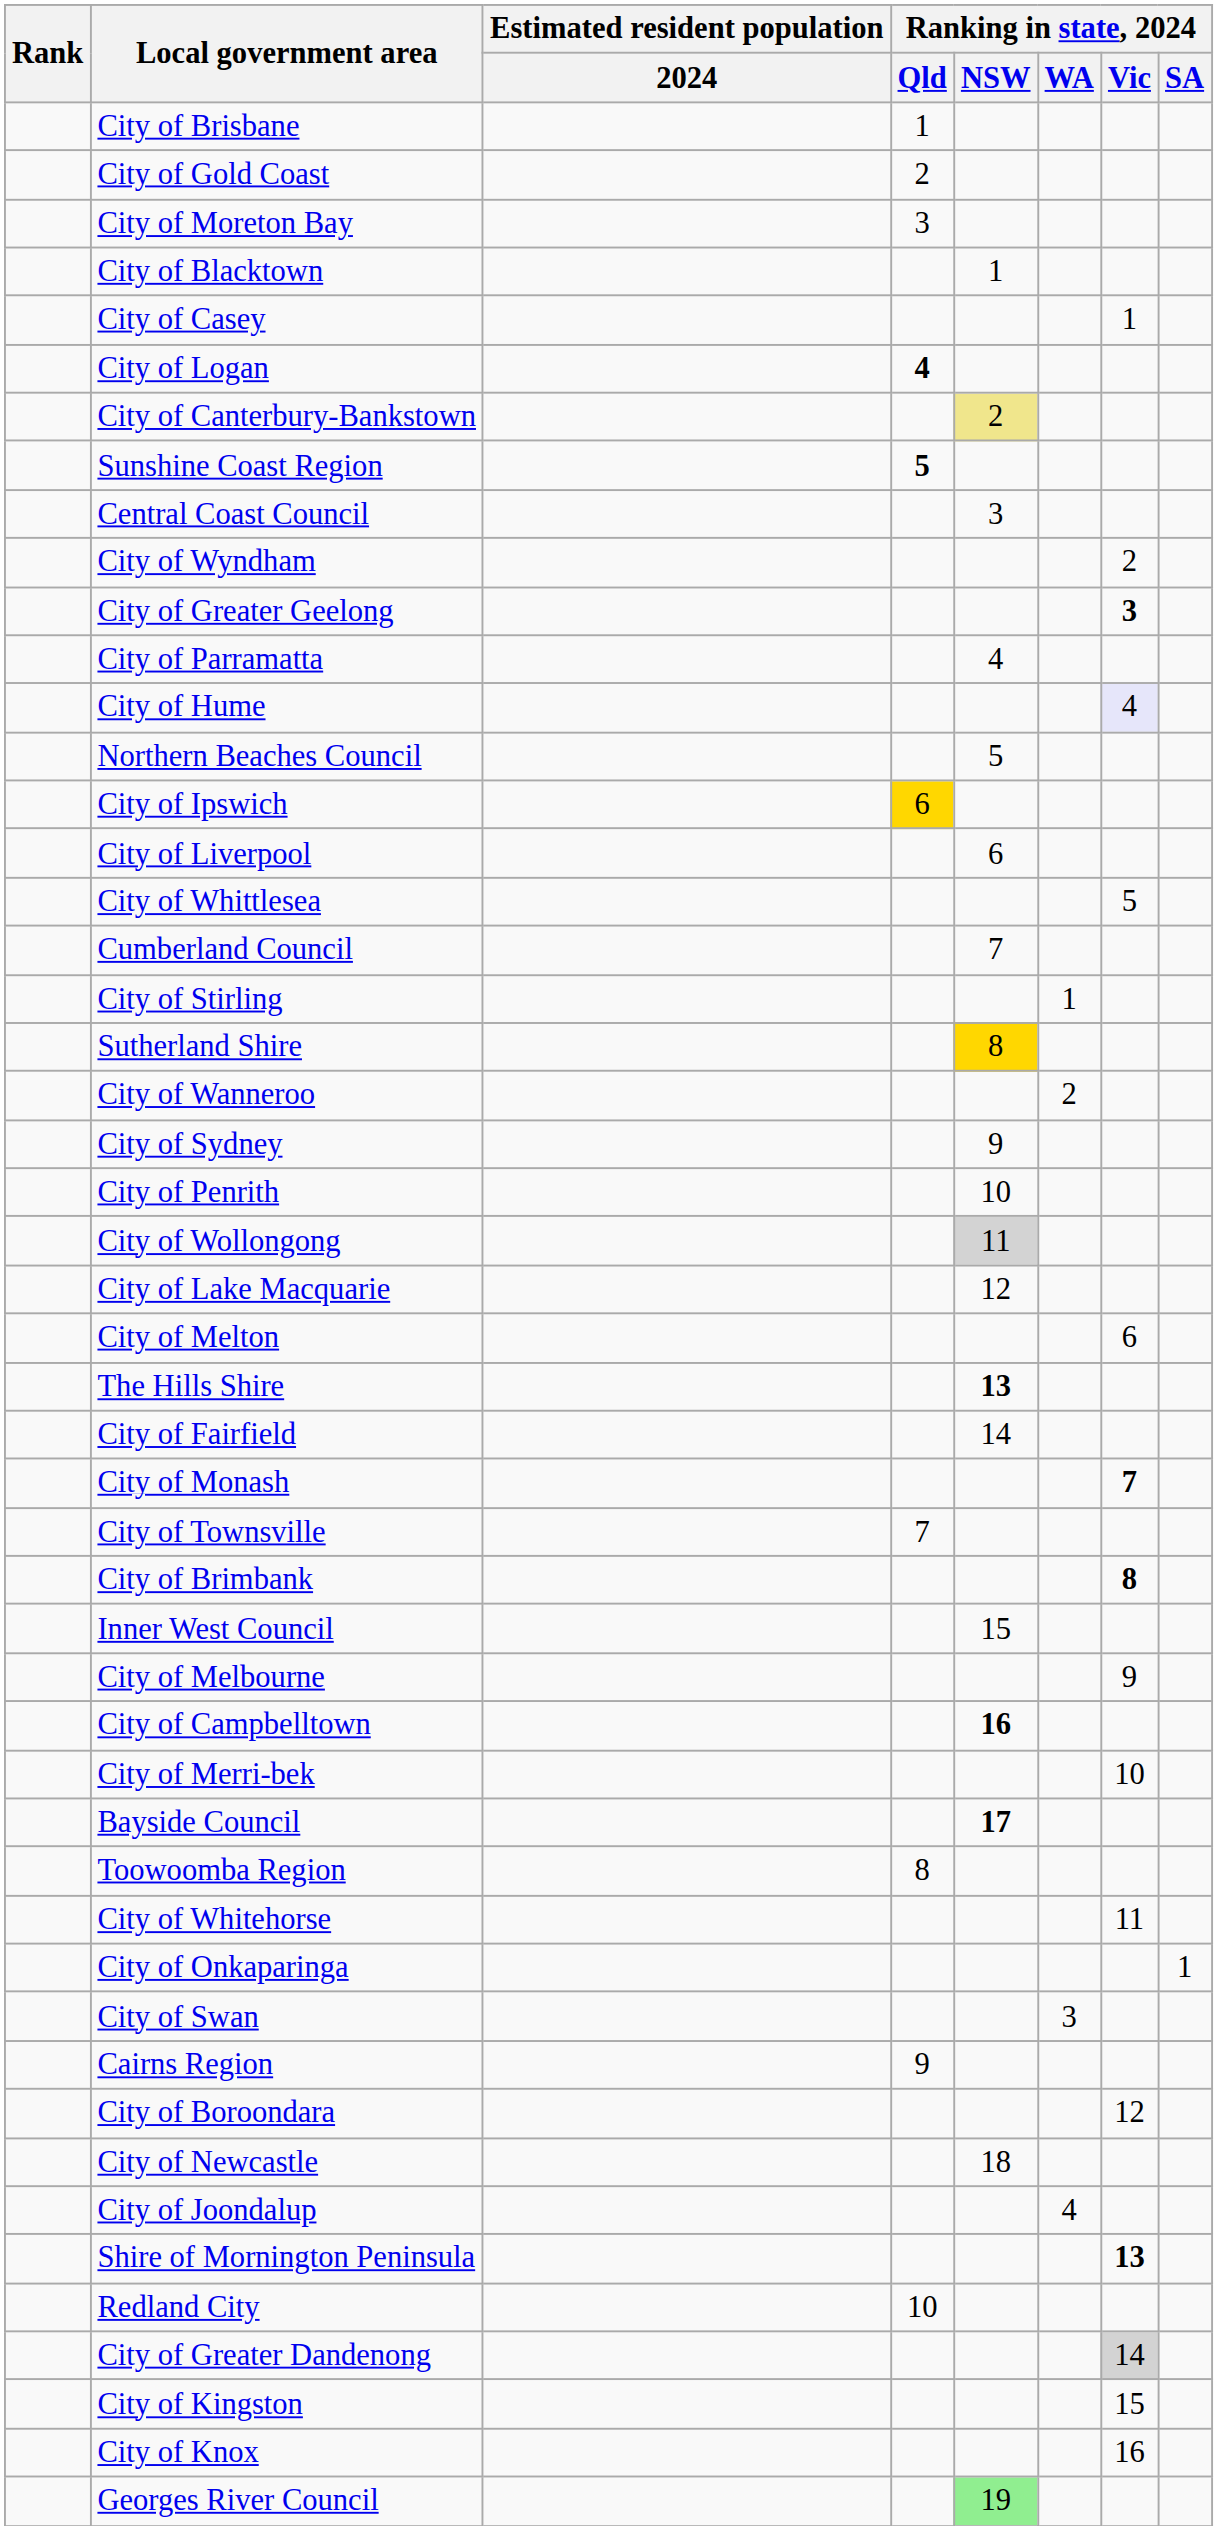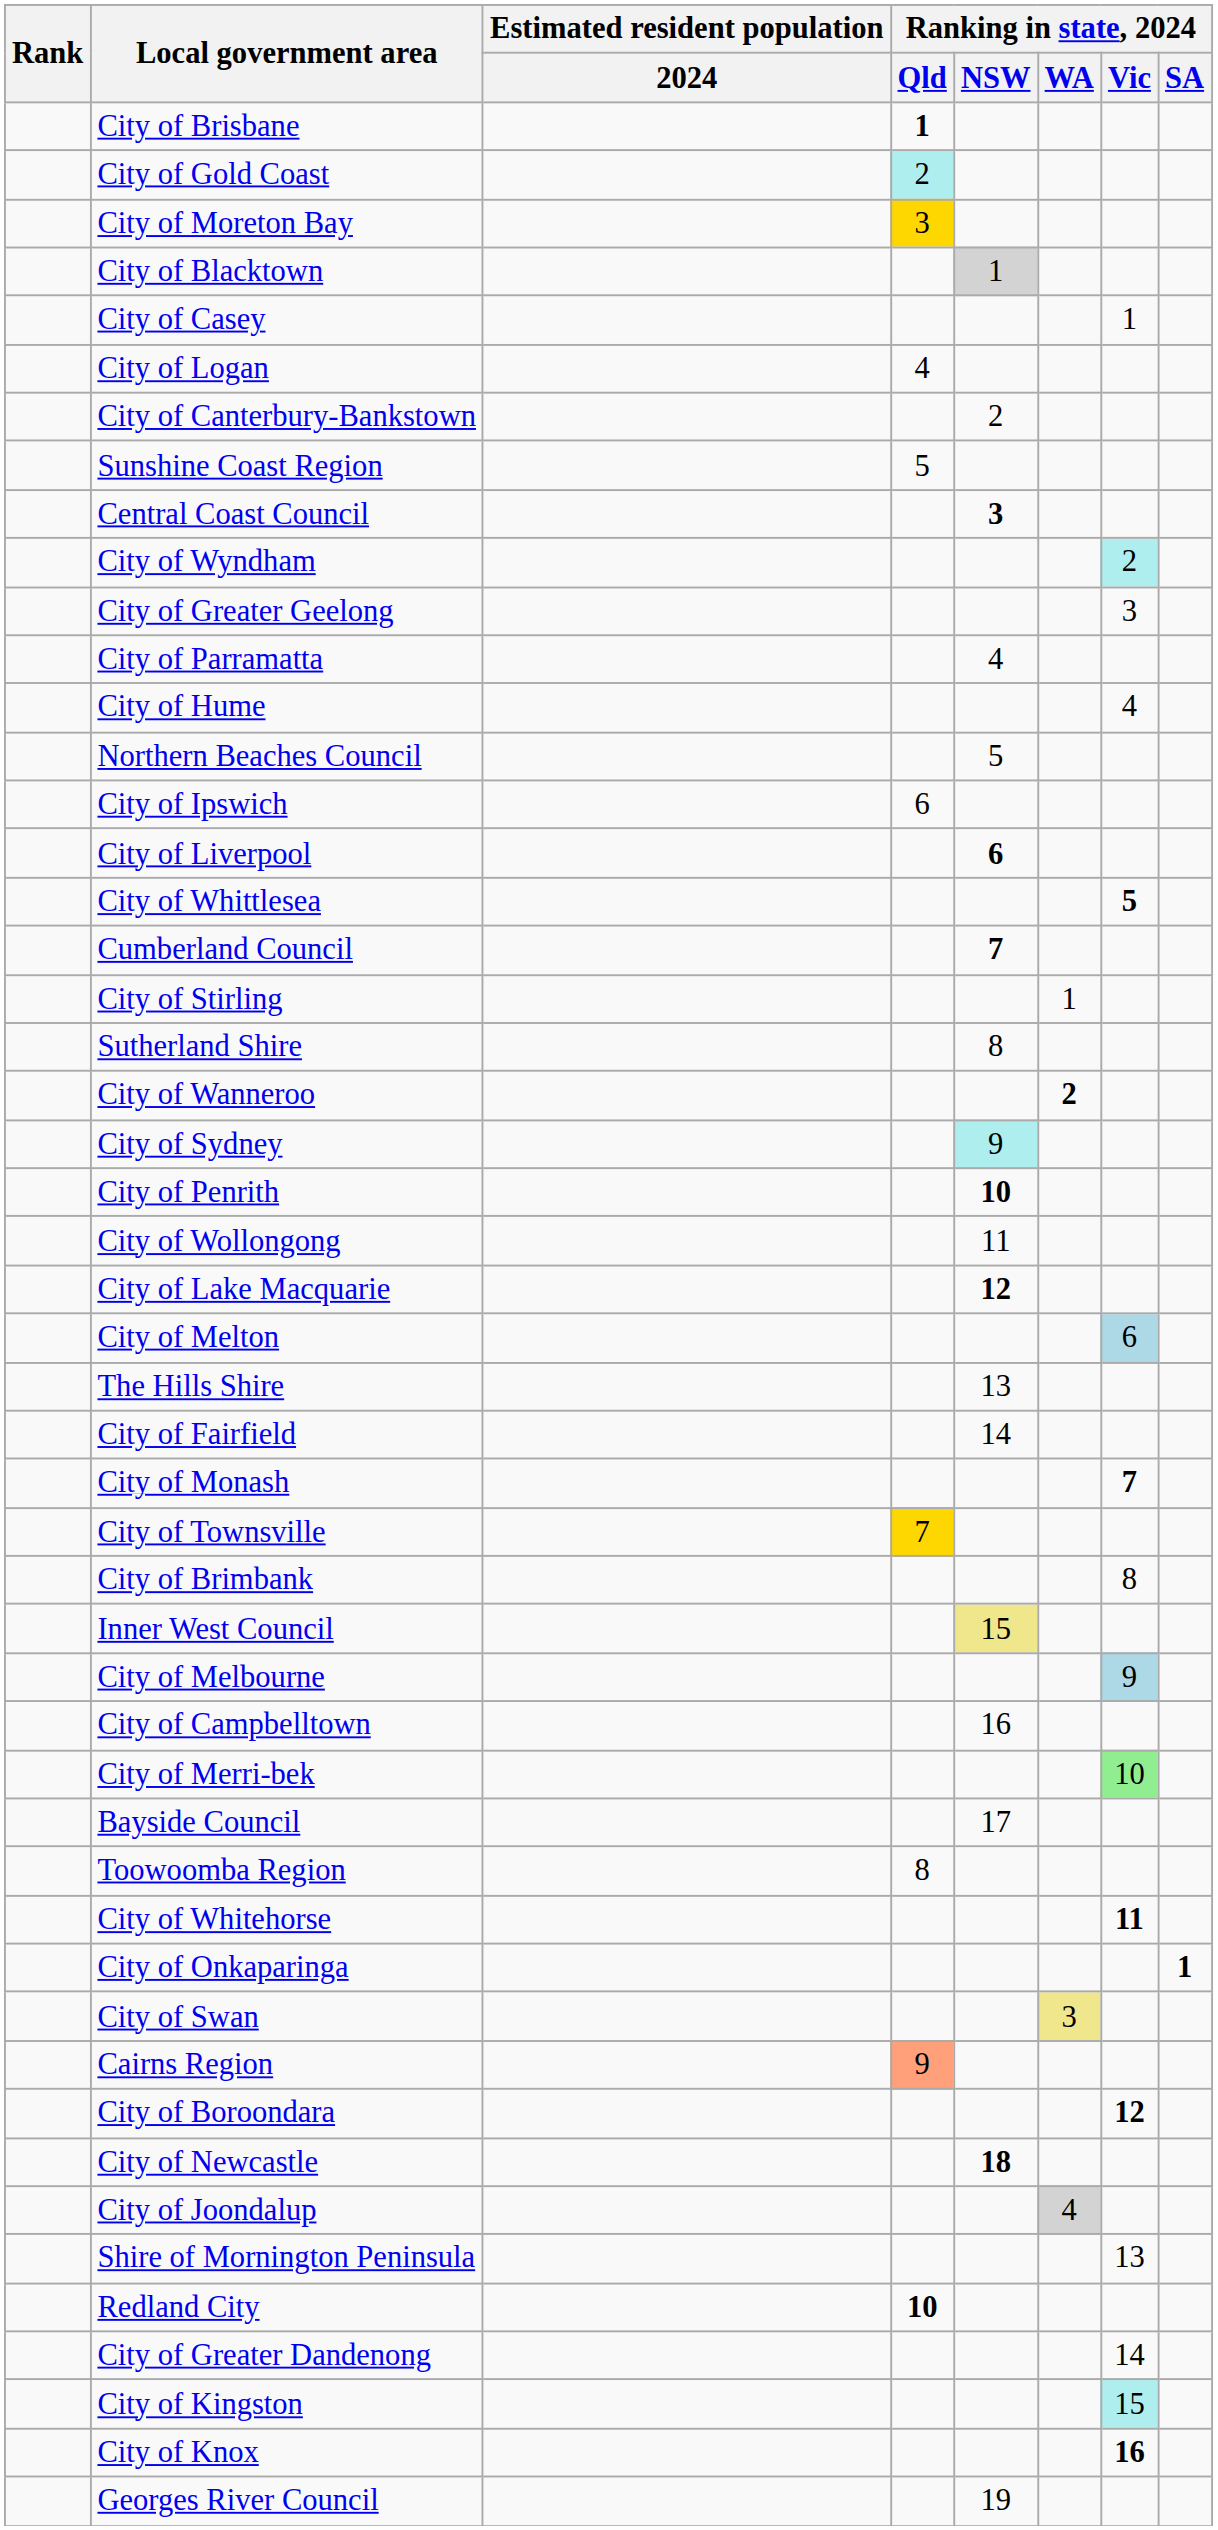City of Brisbane | Ranking in state, 2024 / Qld: normal -> bold
City of Gold Coast | Ranking in state, 2024 / Qld: no background -> paleturquoise background
City of Moreton Bay | Ranking in state, 2024 / Qld: no background -> gold background
City of Blacktown | Ranking in state, 2024 / NSW: no background -> lightgrey background
City of Logan | Ranking in state, 2024 / Qld: bold -> normal
City of Canterbury-Bankstown | Ranking in state, 2024 / NSW: khaki background -> no background
Sunshine Coast Region | Ranking in state, 2024 / Qld: bold -> normal
Central Coast Council | Ranking in state, 2024 / NSW: normal -> bold
City of Wyndham | Ranking in state, 2024 / Vic: no background -> paleturquoise background
City of Greater Geelong | Ranking in state, 2024 / Vic: bold -> normal
City of Hume | Ranking in state, 2024 / Vic: lavender background -> no background
City of Ipswich | Ranking in state, 2024 / Qld: gold background -> no background
City of Liverpool | Ranking in state, 2024 / NSW: normal -> bold
City of Whittlesea | Ranking in state, 2024 / Vic: normal -> bold
Cumberland Council | Ranking in state, 2024 / NSW: normal -> bold
Sutherland Shire | Ranking in state, 2024 / NSW: gold background -> no background
City of Wanneroo | Ranking in state, 2024 / WA: normal -> bold
City of Sydney | Ranking in state, 2024 / NSW: no background -> paleturquoise background
City of Penrith | Ranking in state, 2024 / NSW: normal -> bold
City of Wollongong | Ranking in state, 2024 / NSW: lightgrey background -> no background
City of Lake Macquarie | Ranking in state, 2024 / NSW: normal -> bold
City of Melton | Ranking in state, 2024 / Vic: no background -> lightblue background
The Hills Shire | Ranking in state, 2024 / NSW: bold -> normal
City of Townsville | Ranking in state, 2024 / Qld: no background -> gold background
City of Brimbank | Ranking in state, 2024 / Vic: bold -> normal
Inner West Council | Ranking in state, 2024 / NSW: no background -> khaki background
City of Melbourne | Ranking in state, 2024 / Vic: no background -> lightblue background
City of Campbelltown | Ranking in state, 2024 / NSW: bold -> normal
City of Merri-bek | Ranking in state, 2024 / Vic: no background -> lightgreen background
Bayside Council | Ranking in state, 2024 / NSW: bold -> normal
City of Whitehorse | Ranking in state, 2024 / Vic: normal -> bold
City of Onkaparinga | Ranking in state, 2024 / SA: normal -> bold
City of Swan | Ranking in state, 2024 / WA: no background -> khaki background
Cairns Region | Ranking in state, 2024 / Qld: no background -> lightsalmon background
City of Boroondara | Ranking in state, 2024 / Vic: normal -> bold
City of Newcastle | Ranking in state, 2024 / NSW: normal -> bold
City of Joondalup | Ranking in state, 2024 / WA: no background -> lightgrey background
Shire of Mornington Peninsula | Ranking in state, 2024 / Vic: bold -> normal
Redland City | Ranking in state, 2024 / Qld: normal -> bold
City of Greater Dandenong | Ranking in state, 2024 / Vic: lightgrey background -> no background
City of Kingston | Ranking in state, 2024 / Vic: no background -> paleturquoise background
City of Knox | Ranking in state, 2024 / Vic: normal -> bold
Georges River Council | Ranking in state, 2024 / NSW: lightgreen background -> no background
